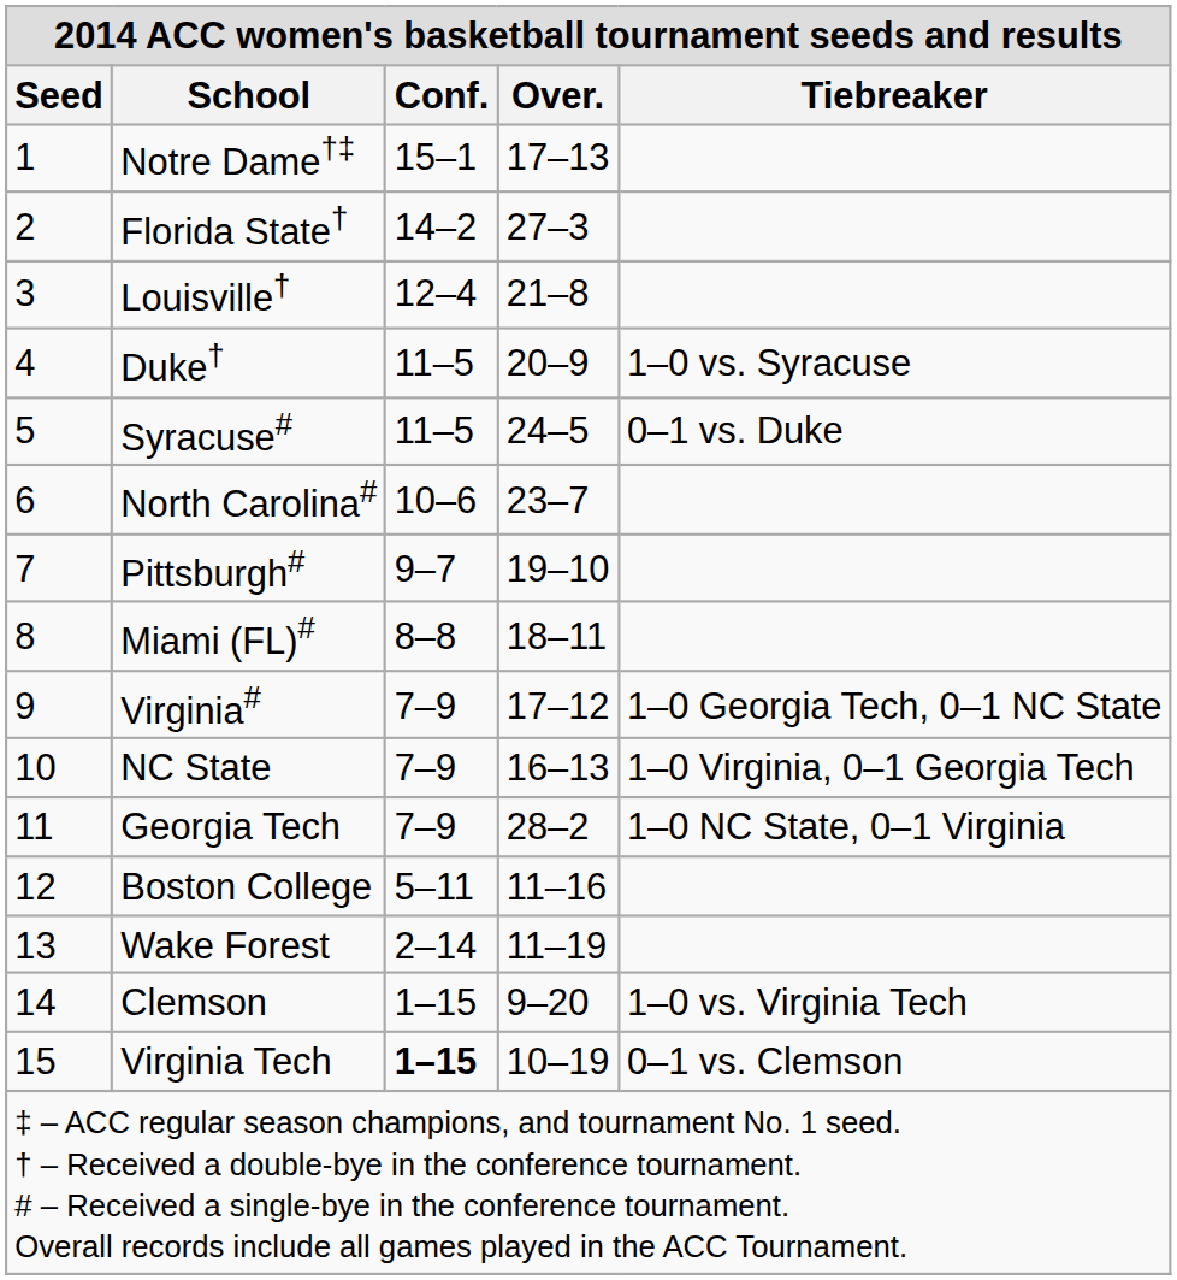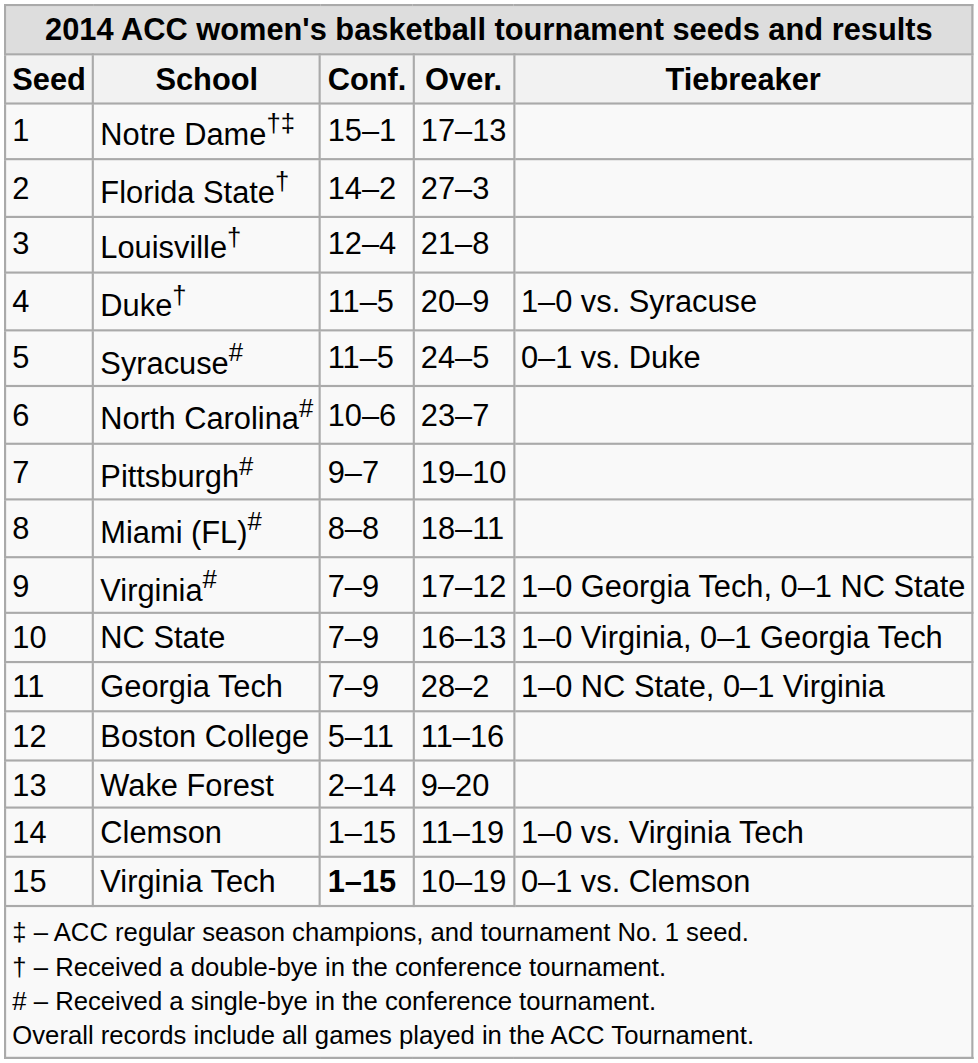Wake Forest | Over.: 11–19 -> 9–20
Clemson | Over.: 9–20 -> 11–19
